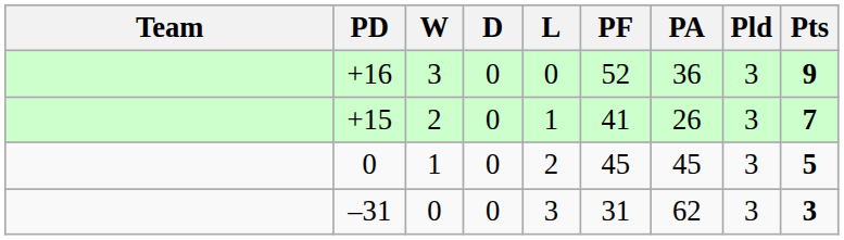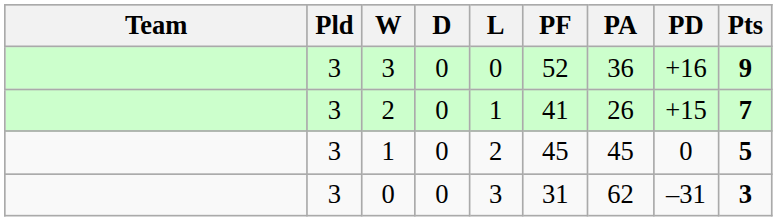columns swapped: Pld <-> PD
